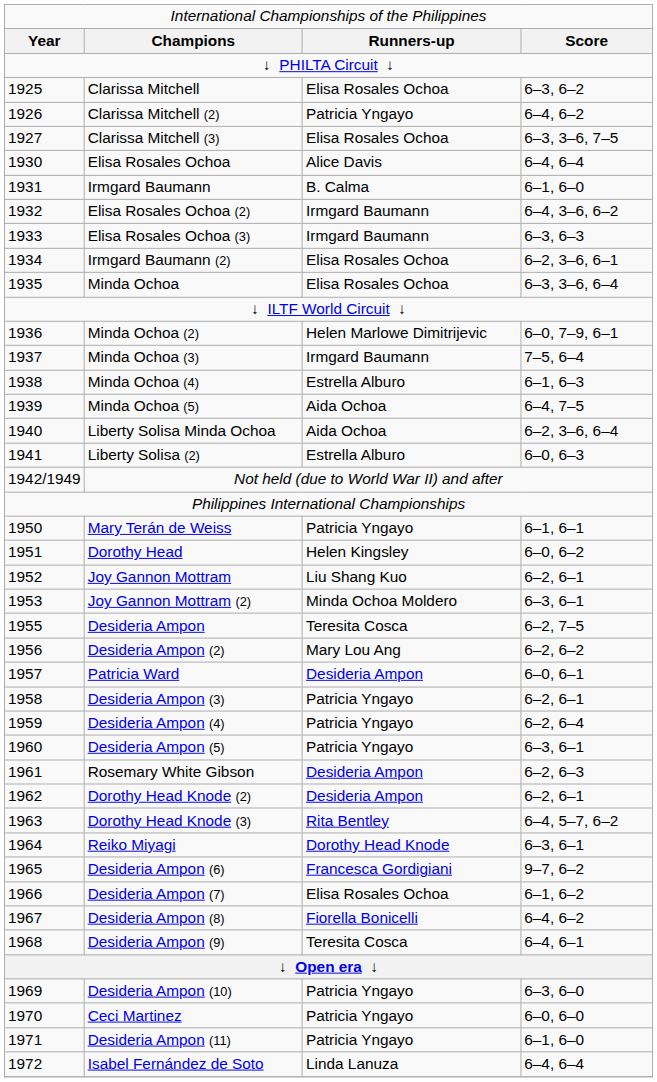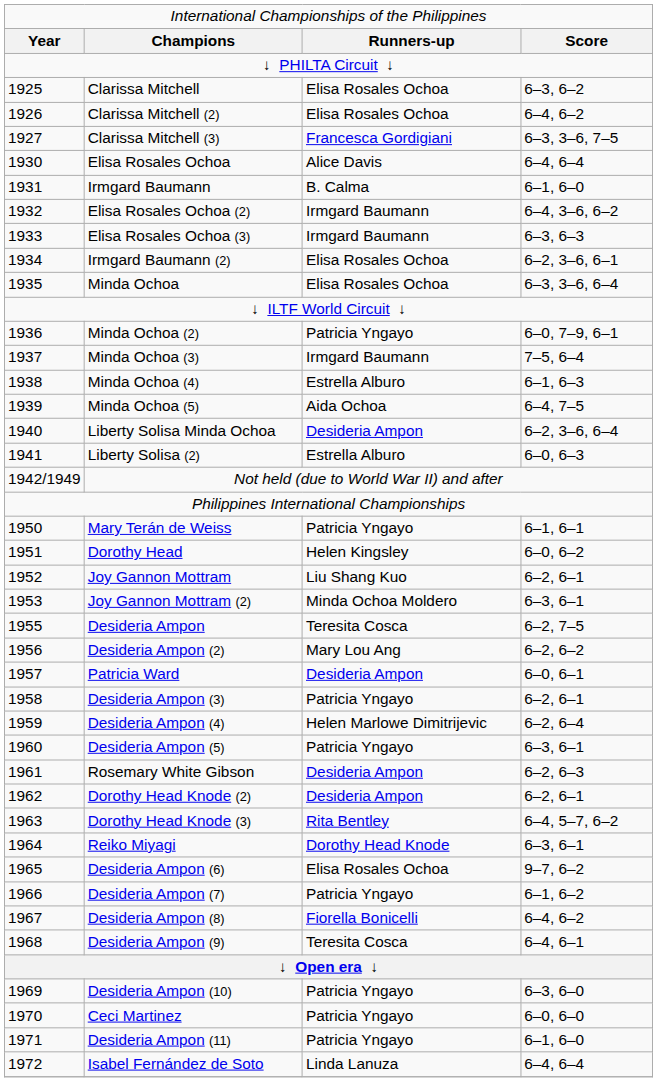Clarissa Mitchell (2) | column 3: Patricia Yngayo -> Elisa Rosales Ochoa
Clarissa Mitchell (3) | column 3: Elisa Rosales Ochoa -> Francesca Gordigiani
Minda Ochoa (2) | column 3: Helen Marlowe Dimitrijevic -> Patricia Yngayo
Liberty Solisa Minda Ochoa | column 3: Aida Ochoa -> Desideria Ampon
Desideria Ampon (4) | column 3: Patricia Yngayo -> Helen Marlowe Dimitrijevic
Desideria Ampon (6) | column 3: Francesca Gordigiani -> Elisa Rosales Ochoa
Desideria Ampon (7) | column 3: Elisa Rosales Ochoa -> Patricia Yngayo
